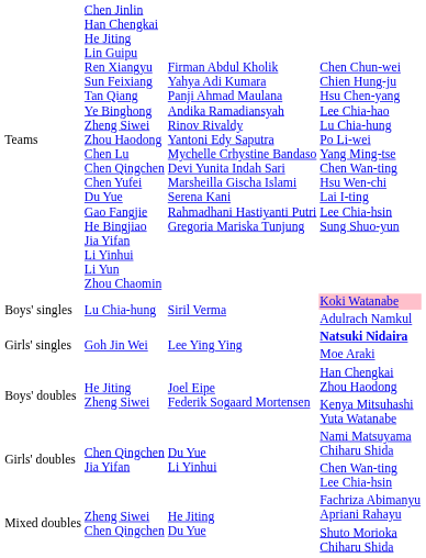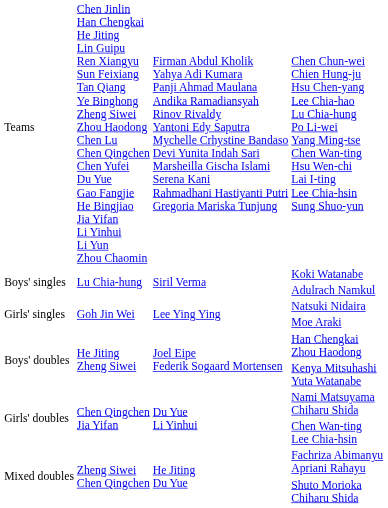Koki Watanabe | column 4: pink background -> no background
Natsuki Nidaira | column 4: bold -> normal
